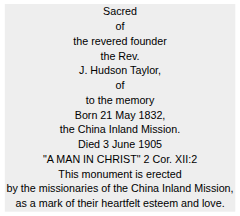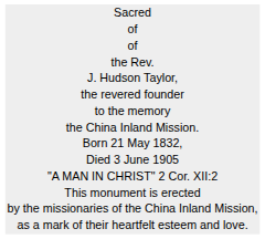row 3 | column 1: the revered founder -> of
row 6 | column 1: of -> the revered founder
row 8 | column 1: Born 21 May 1832, -> the China Inland Mission.
row 9 | column 1: the China Inland Mission. -> Born 21 May 1832,
